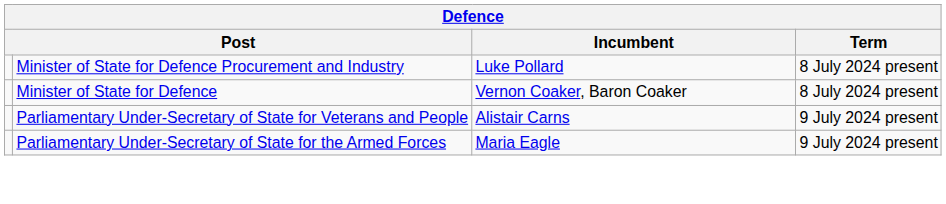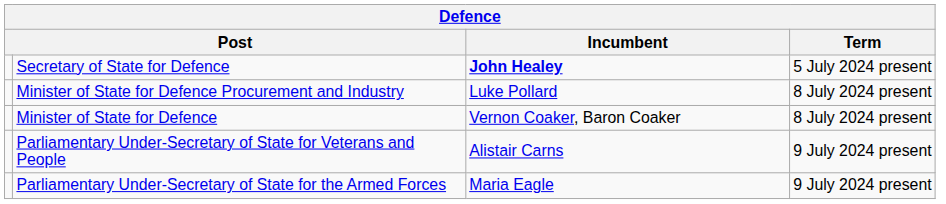+ row: Secretary of State for Defence | John Healey | 5 July 2024 present
